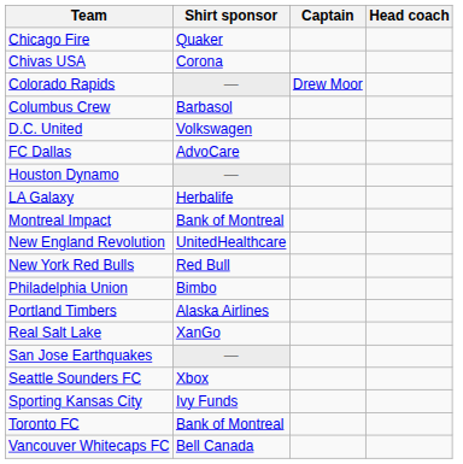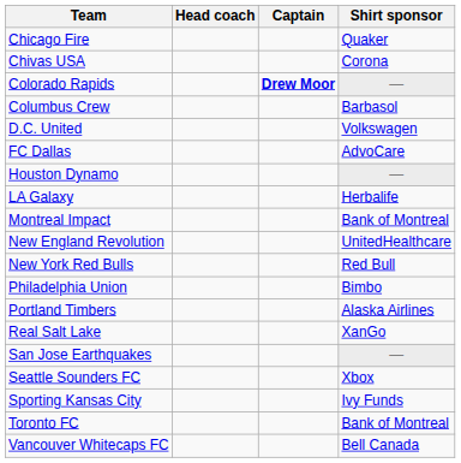columns swapped: Head coach <-> Shirt sponsor
Colorado Rapids | Captain: normal -> bold
